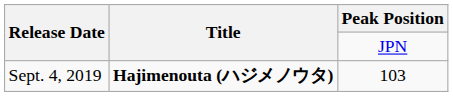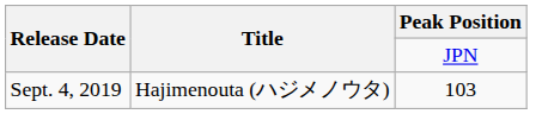Sept. 4, 2019 | Title: bold -> normal
